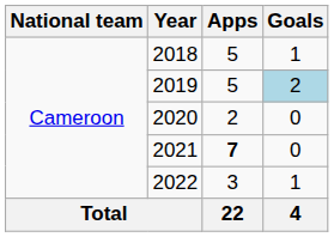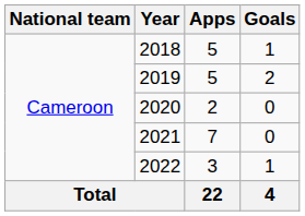2019 | Goals: lightblue background -> no background
2021 | Apps: bold -> normal
